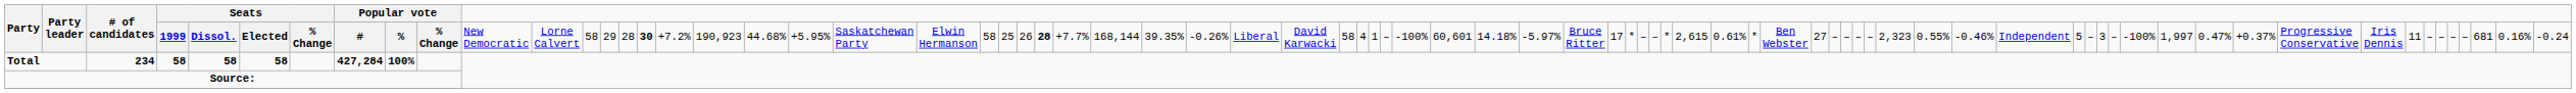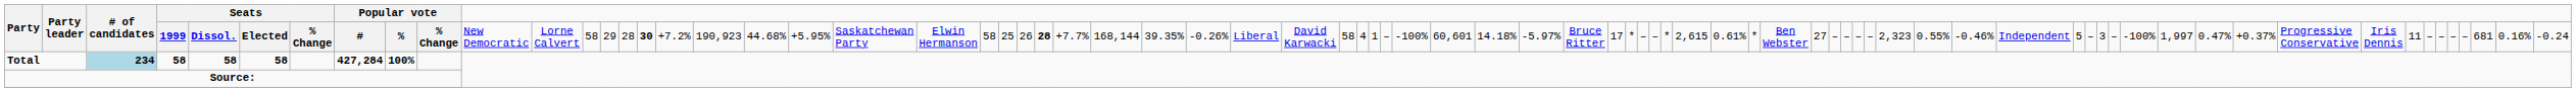Total | # of candidates: no background -> lightblue background
